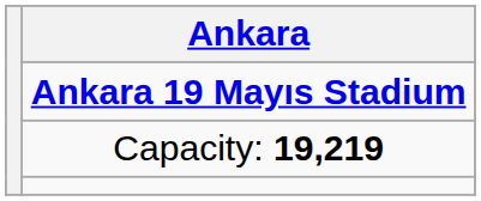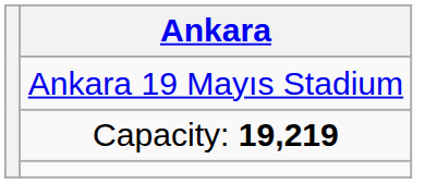Ankara 19 Mayıs Stadium | Ankara: bold -> normal
